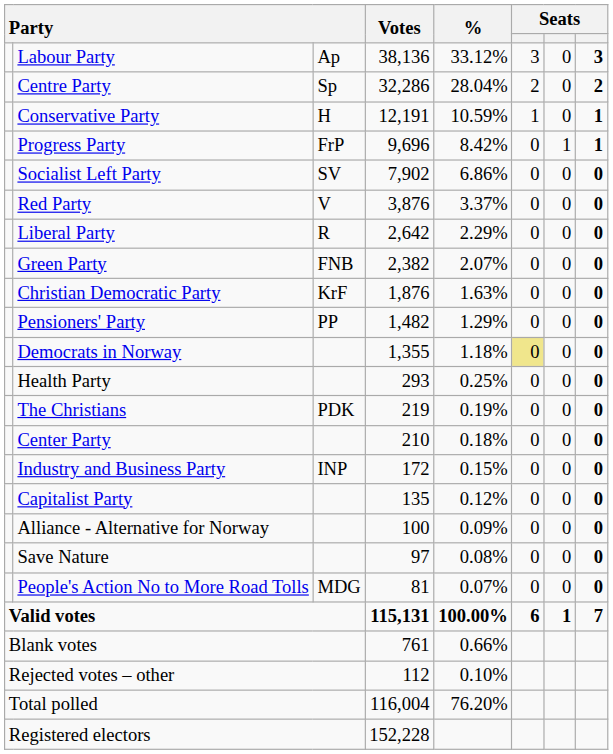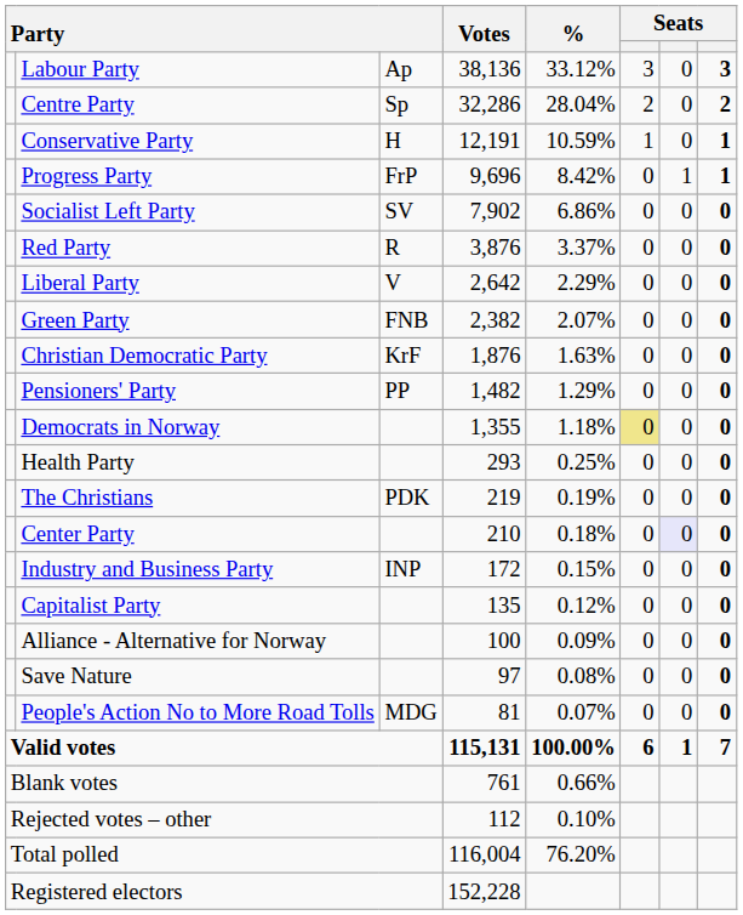Red Party | column 3: V -> R
Liberal Party | column 3: R -> V
Center Party | column 7: no background -> lavender background
